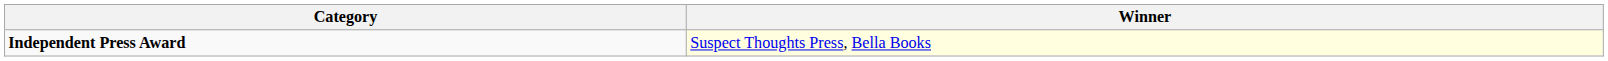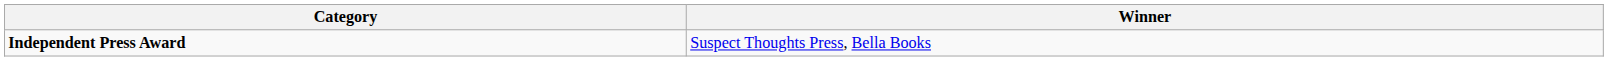Independent Press Award | Winner: lightyellow background -> no background
